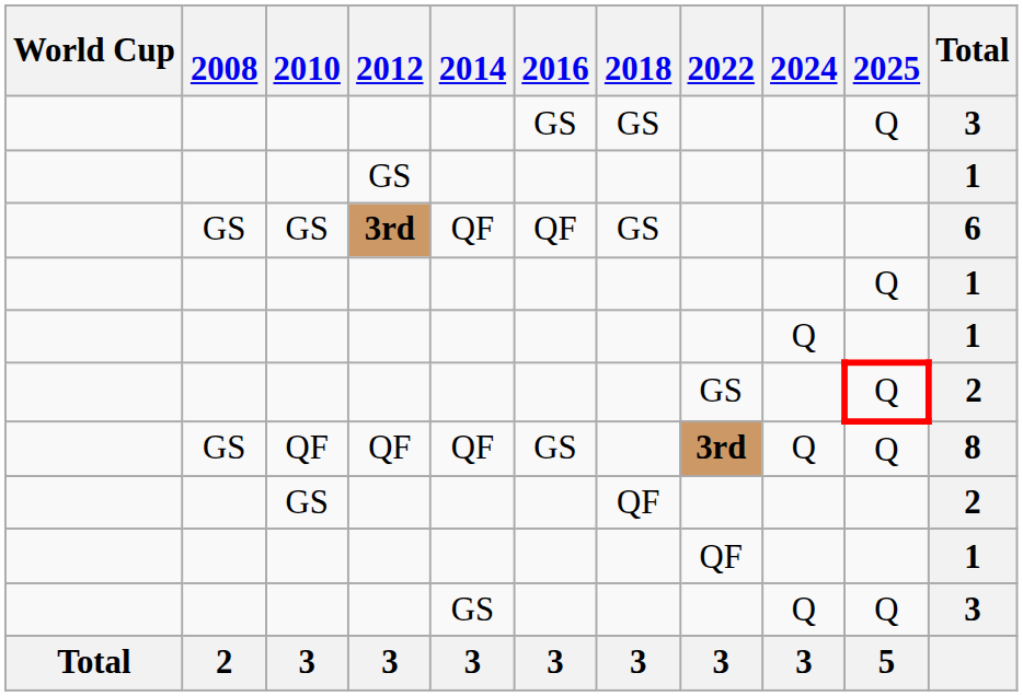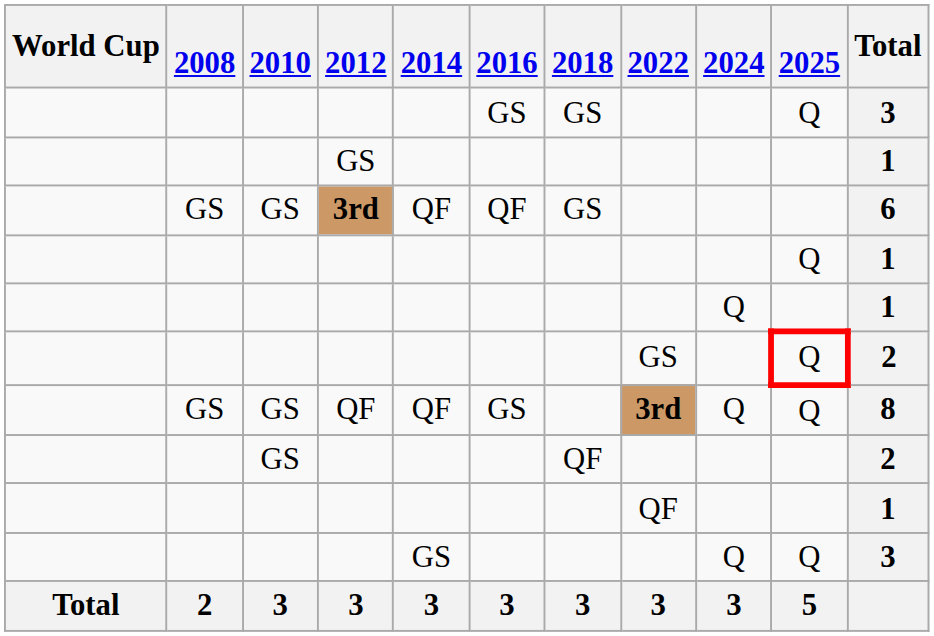row 8 | 2010: QF -> GS
